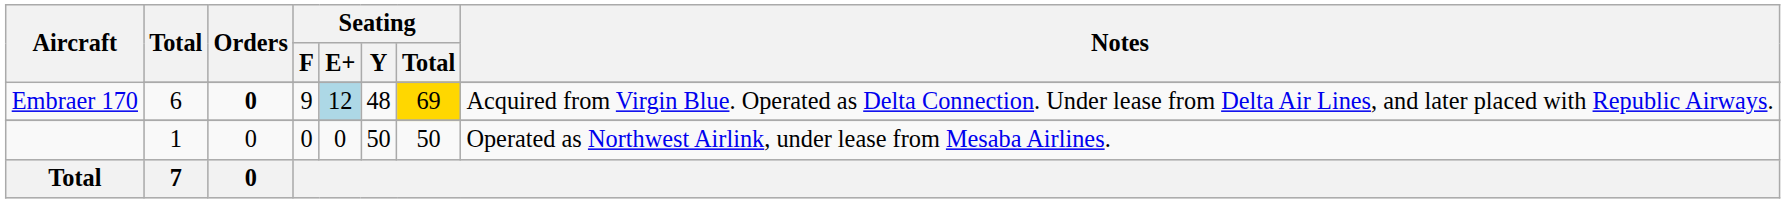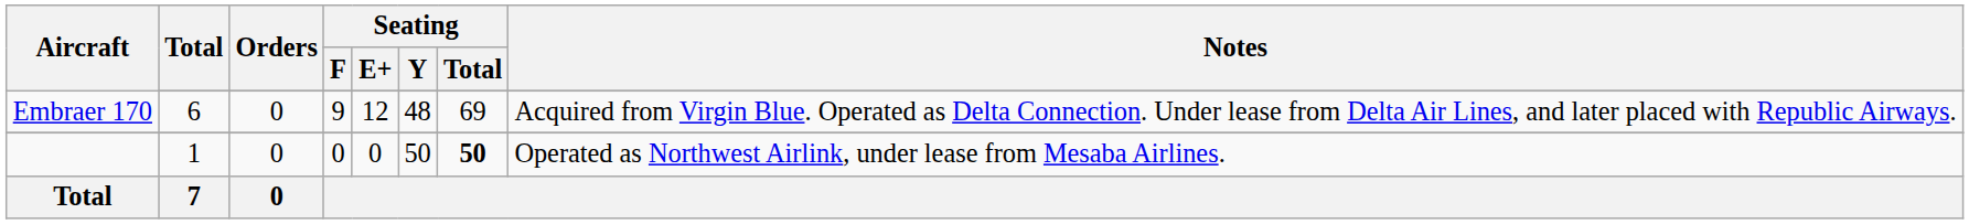6 | Orders: bold -> normal
6 | Seating / E+: lightblue background -> no background
6 | Seating / Total: gold background -> no background
1 | Seating / Total: normal -> bold
